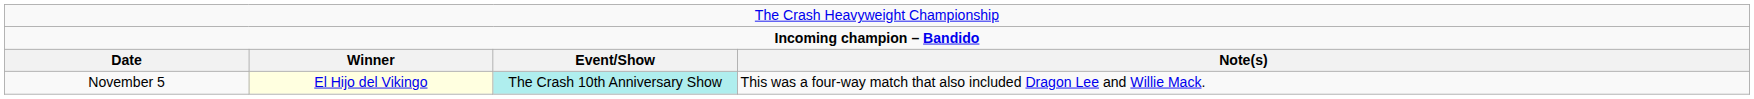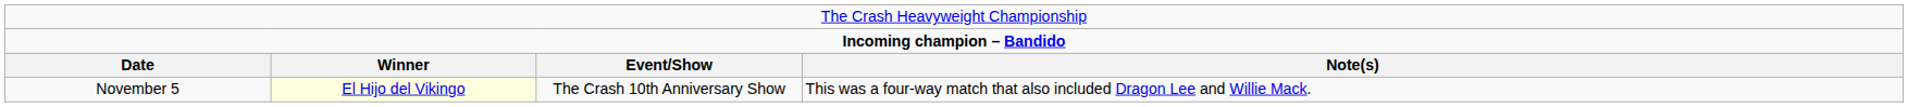November 5 | column 3: paleturquoise background -> no background
